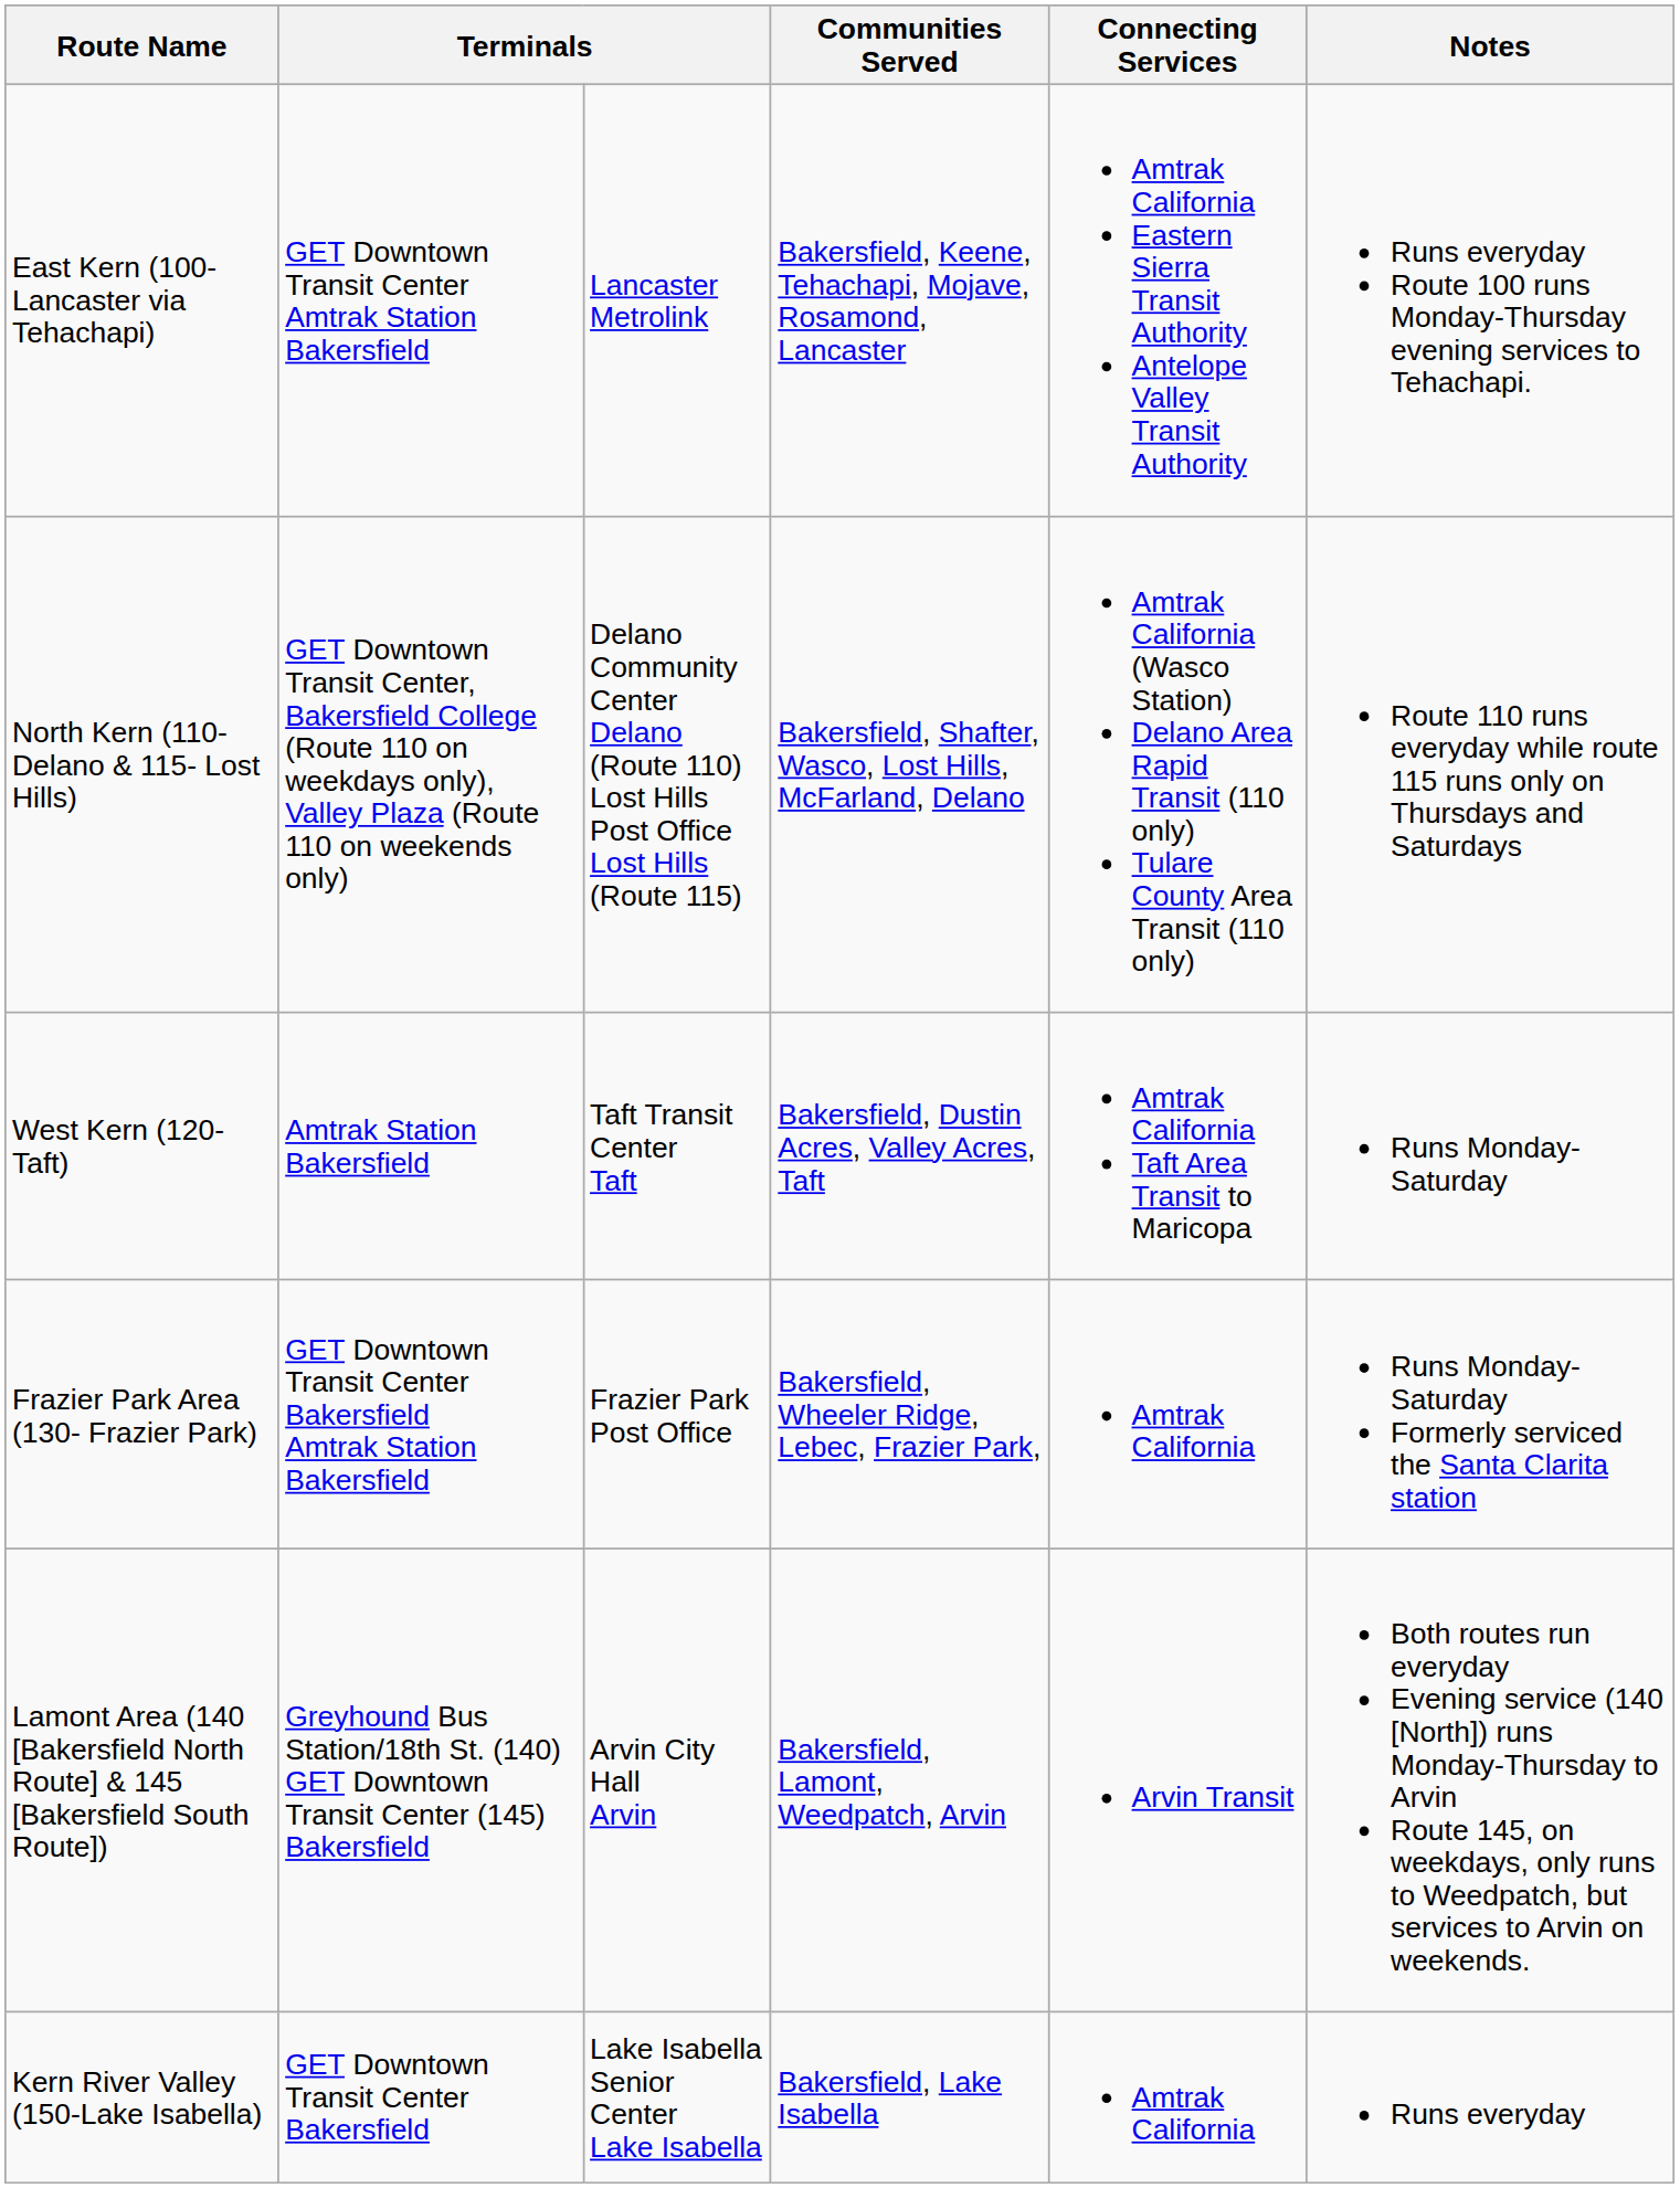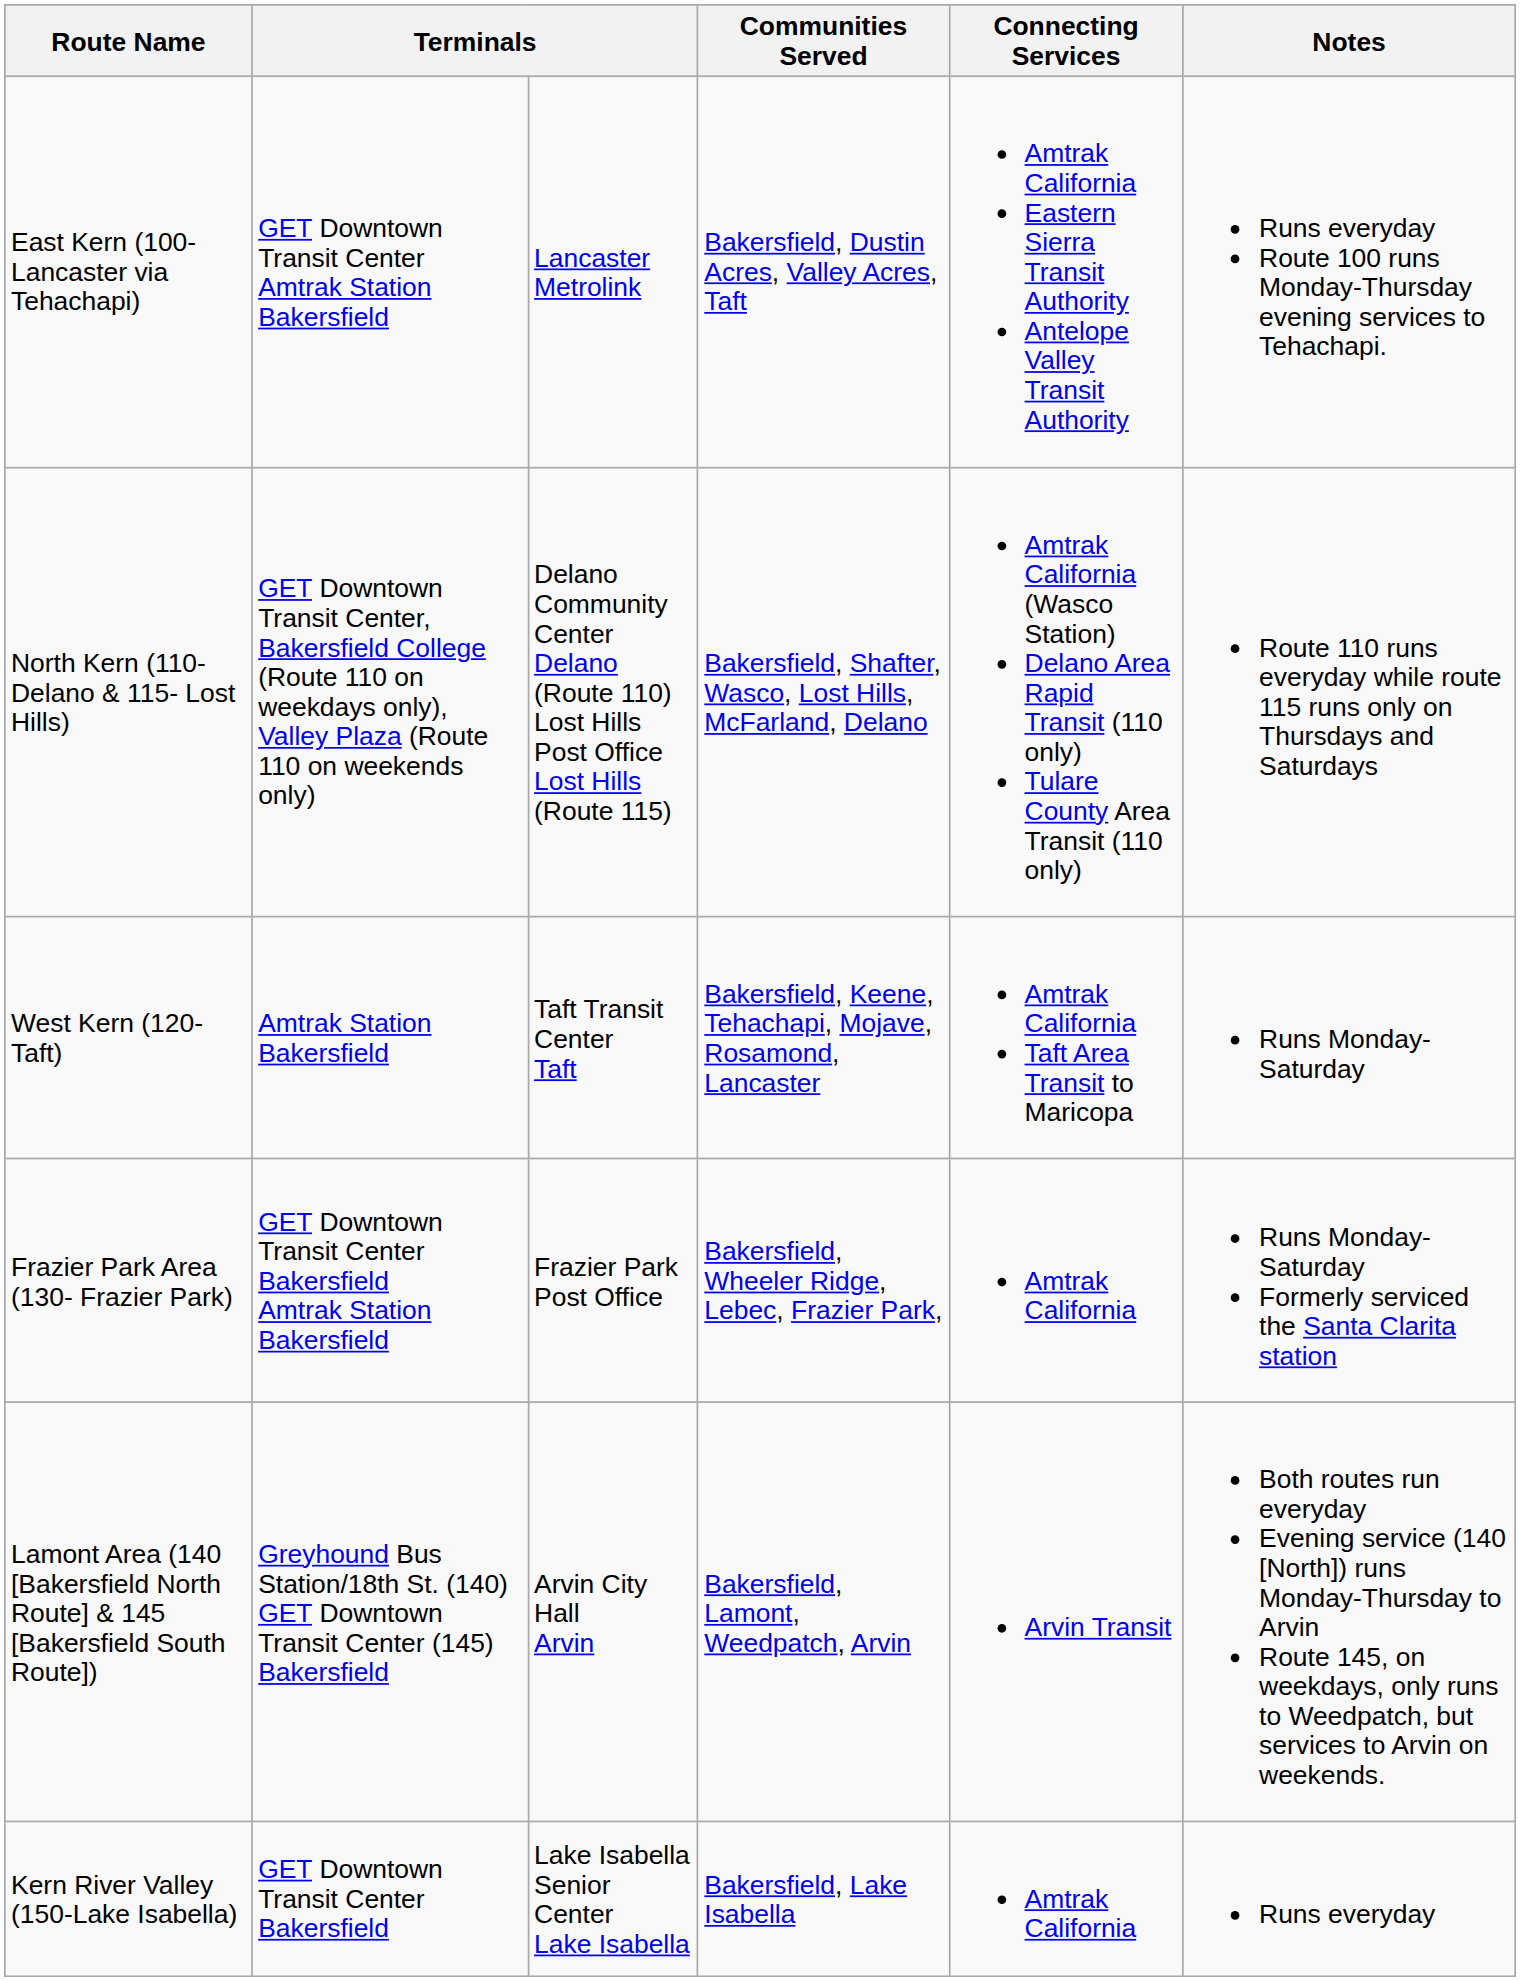East Kern (100- Lancaster via Tehachapi) | Communities Served: Bakersfield, Keene, Tehachapi, Mojave, Rosamond, Lancaster -> Bakersfield, Dustin Acres, Valley Acres, Taft
West Kern (120- Taft) | Communities Served: Bakersfield, Dustin Acres, Valley Acres, Taft -> Bakersfield, Keene, Tehachapi, Mojave, Rosamond, Lancaster
